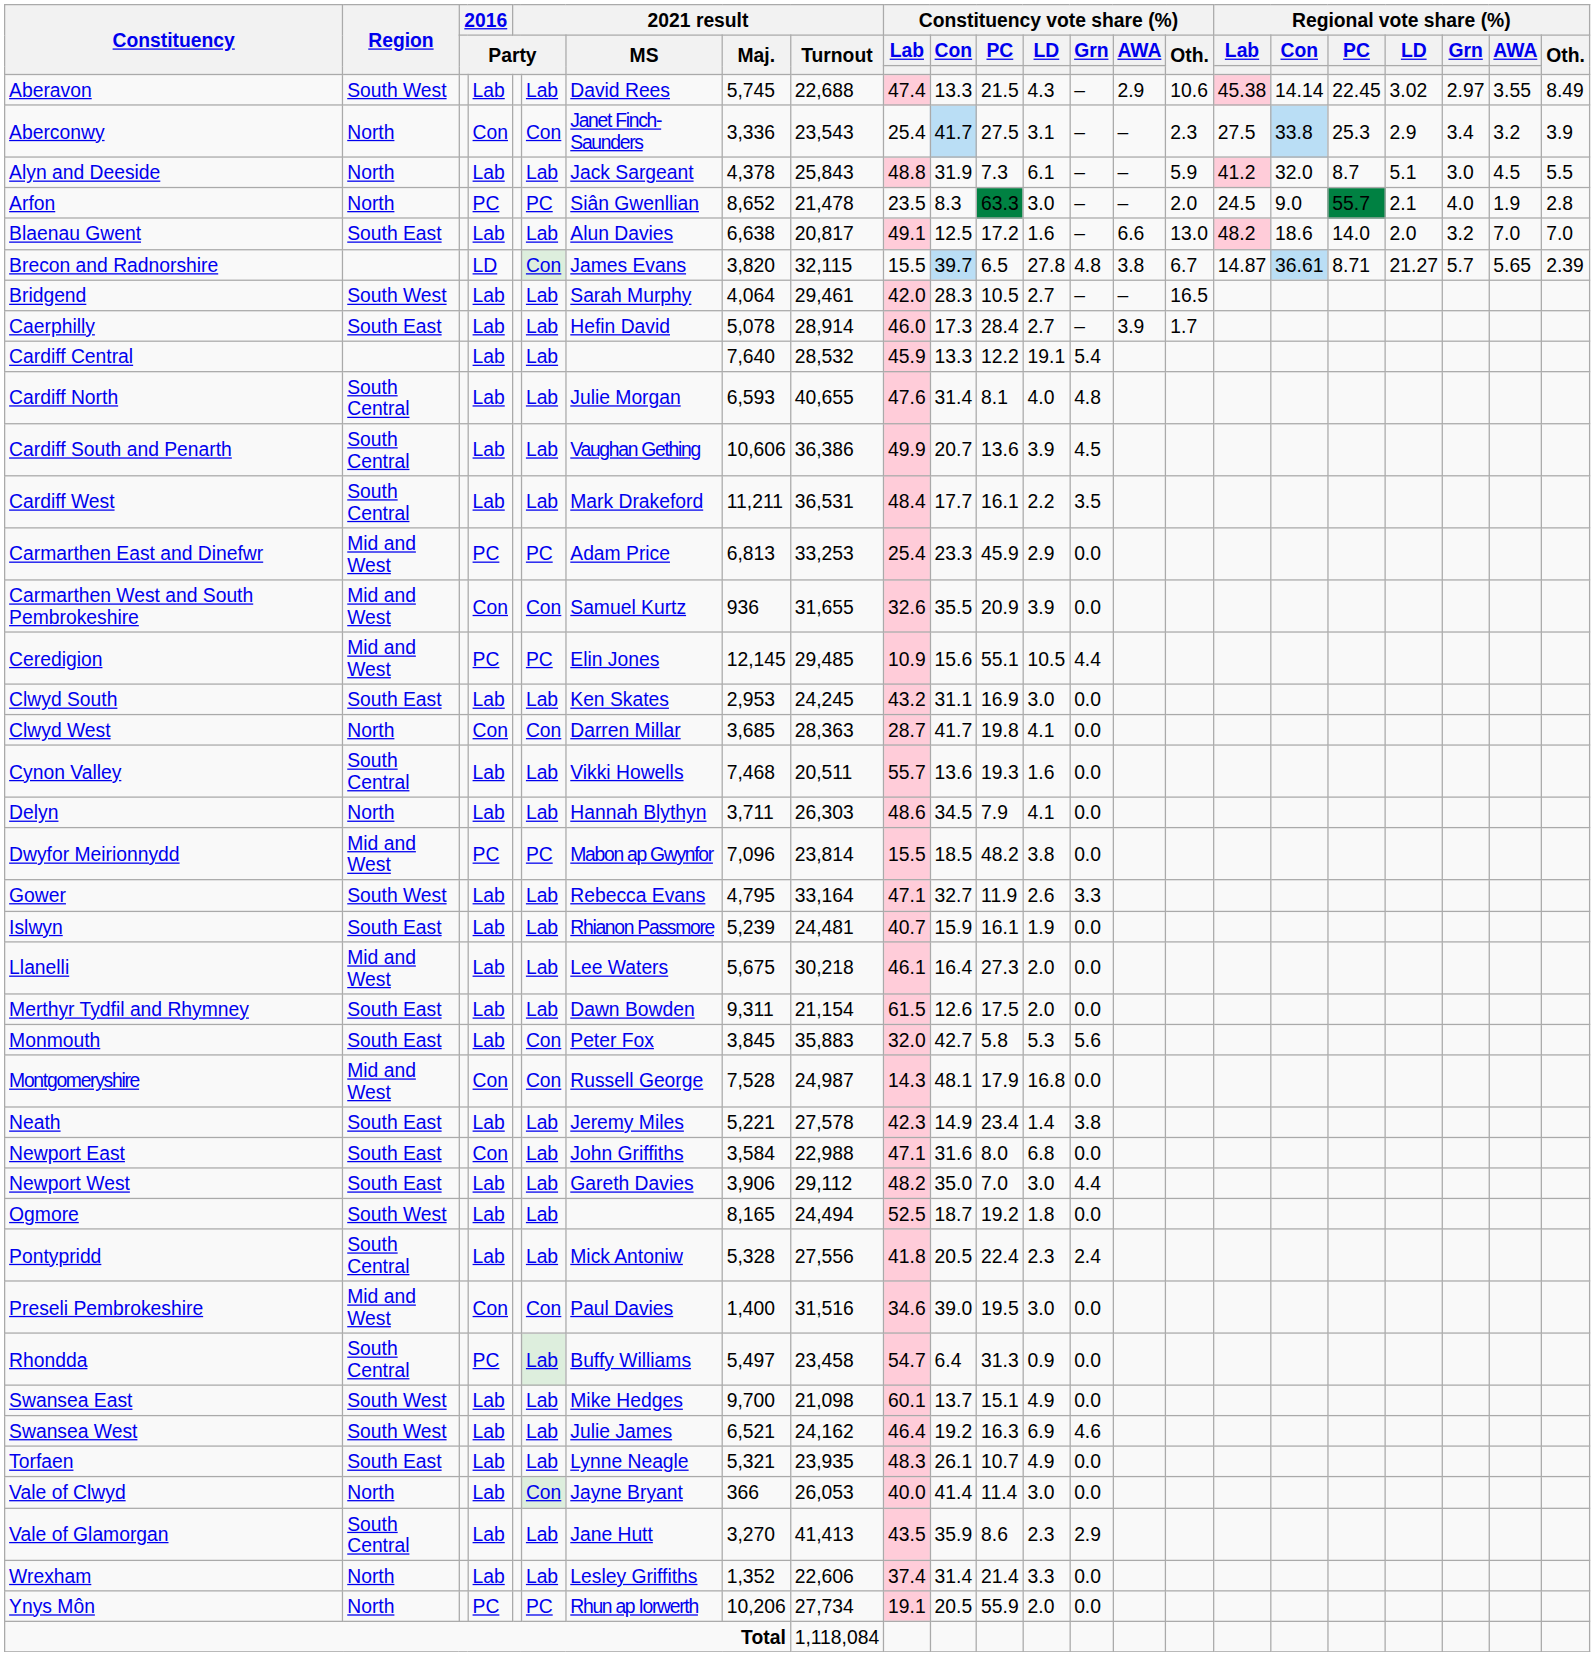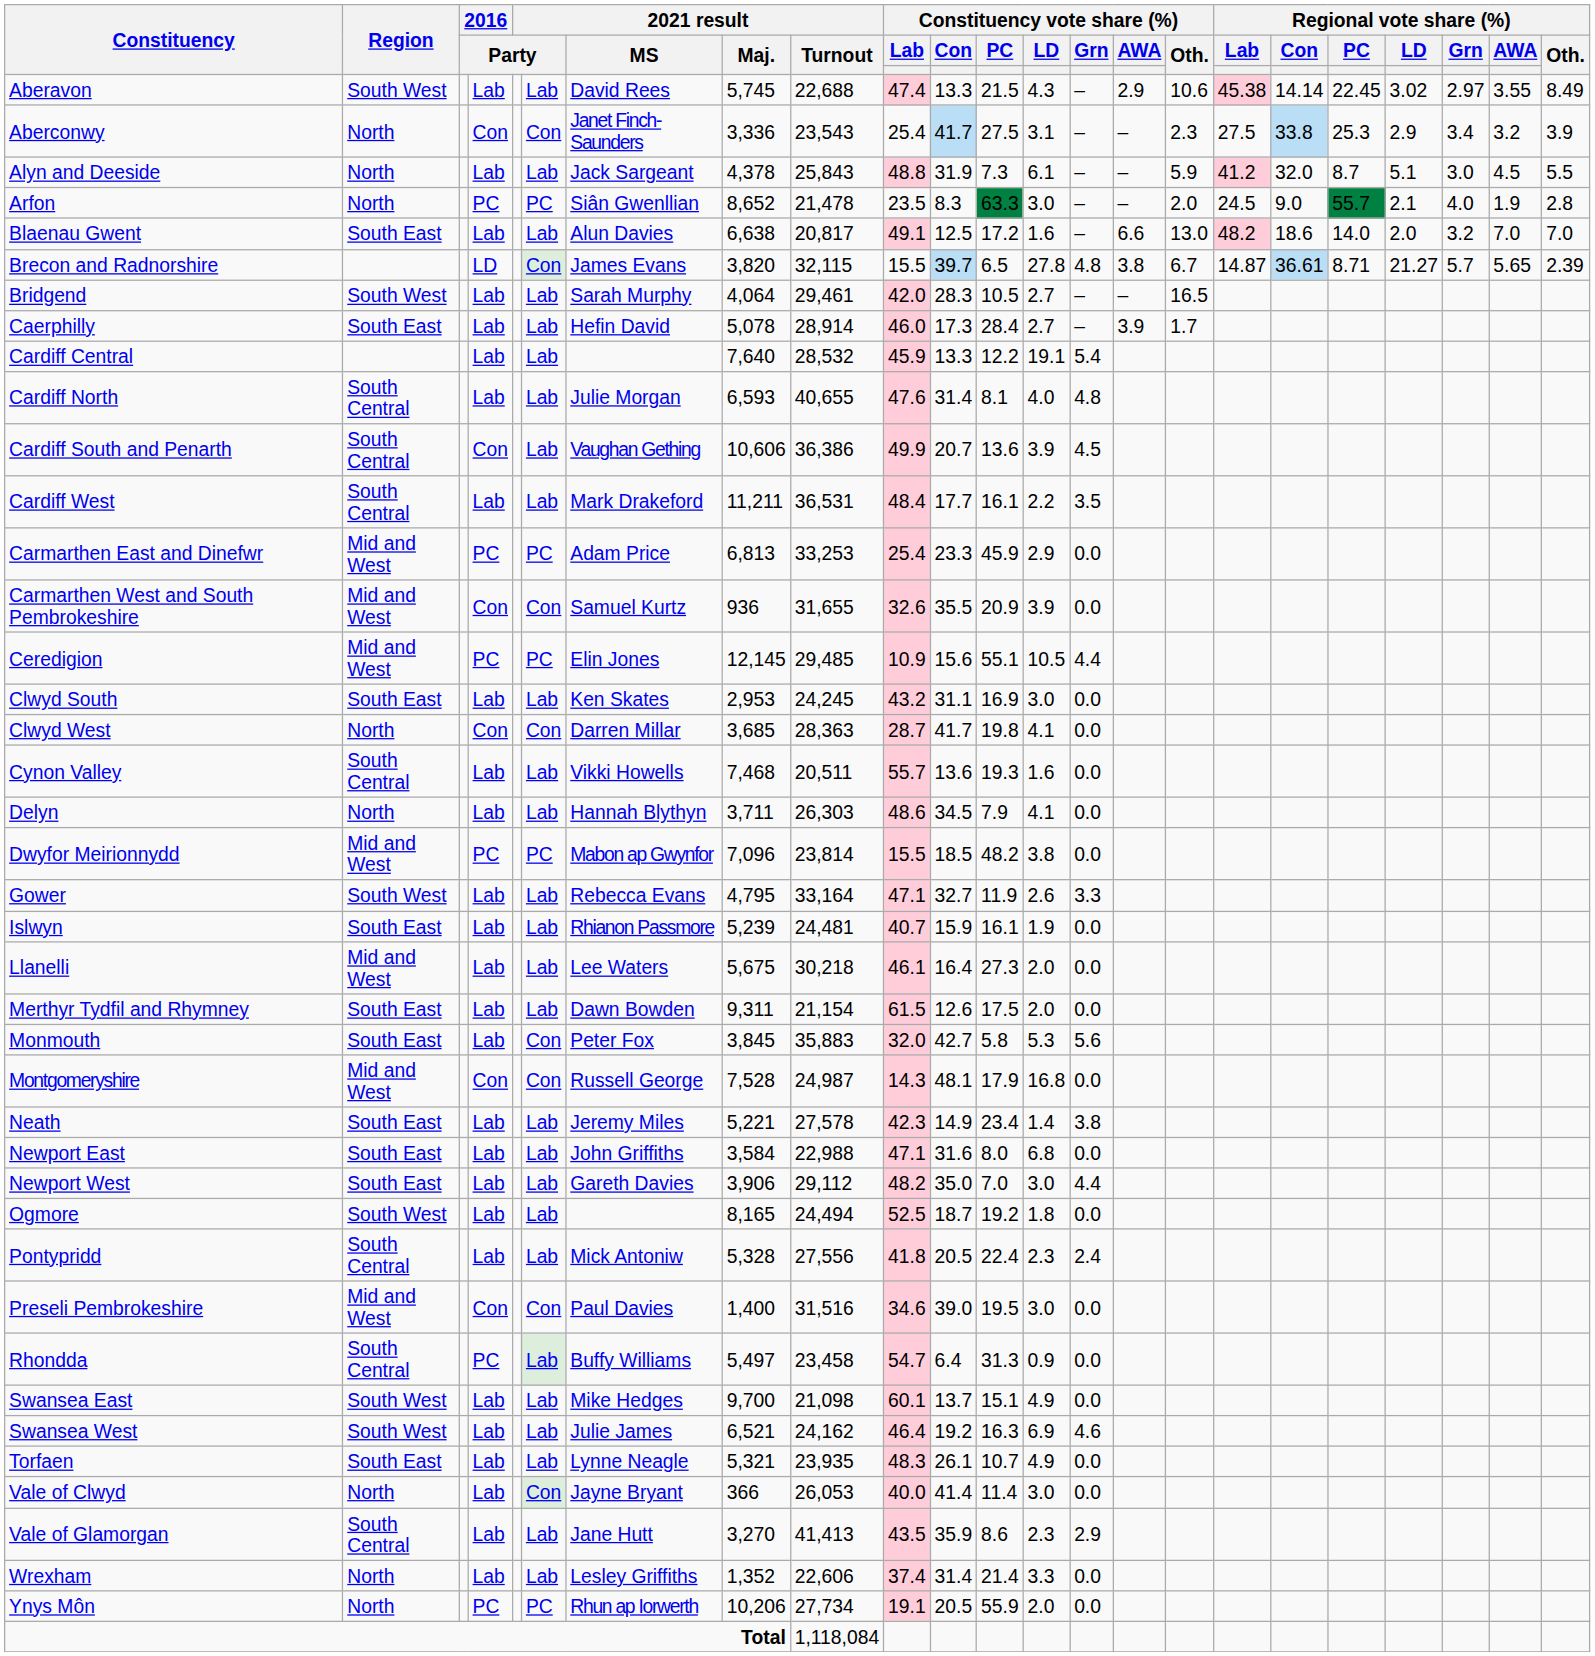Cardiff South and Penarth | column 4: Lab -> Con
Newport East | column 4: Con -> Lab
